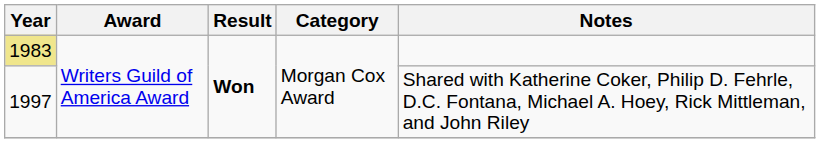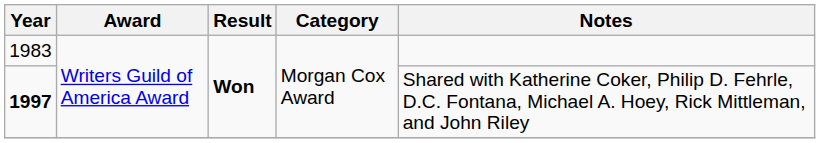1983 | Year: khaki background -> no background
1997 | Year: normal -> bold
